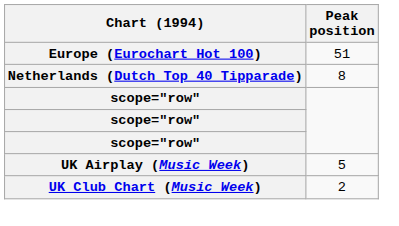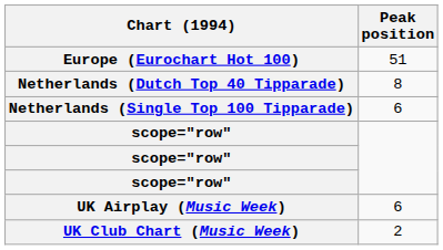+ row: Netherlands (Single Top 100 Tipparade) | 6
UK Airplay (Music Week) | Peak position: 5 -> 6
